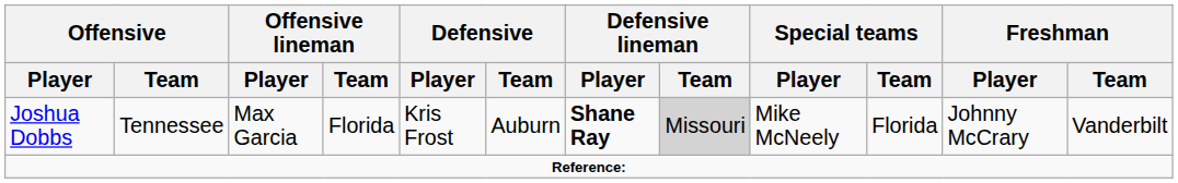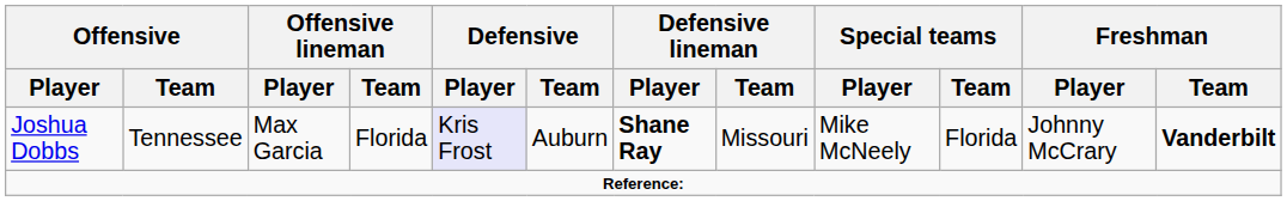Joshua Dobbs | Defensive / Player: no background -> lavender background
Joshua Dobbs | Defensive lineman / Team: lightgrey background -> no background
Joshua Dobbs | Freshman / Team: normal -> bold
